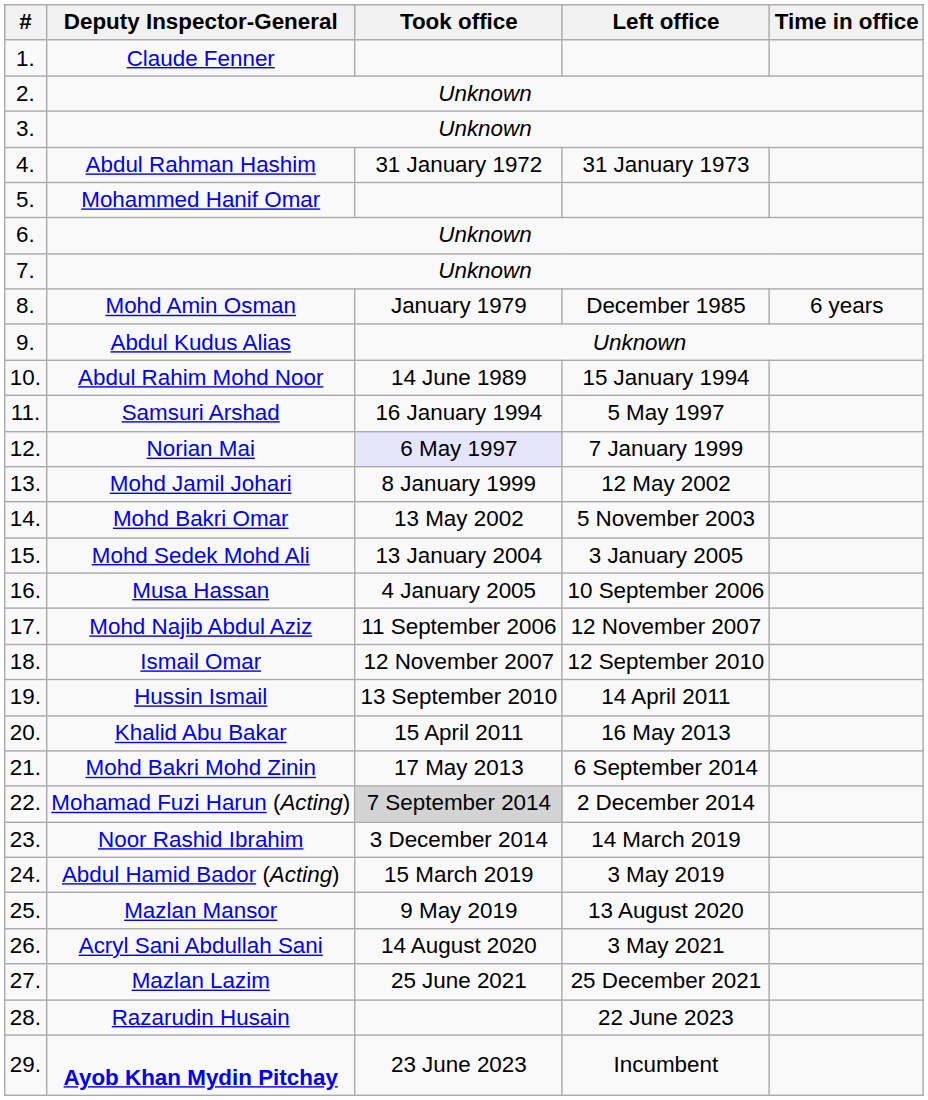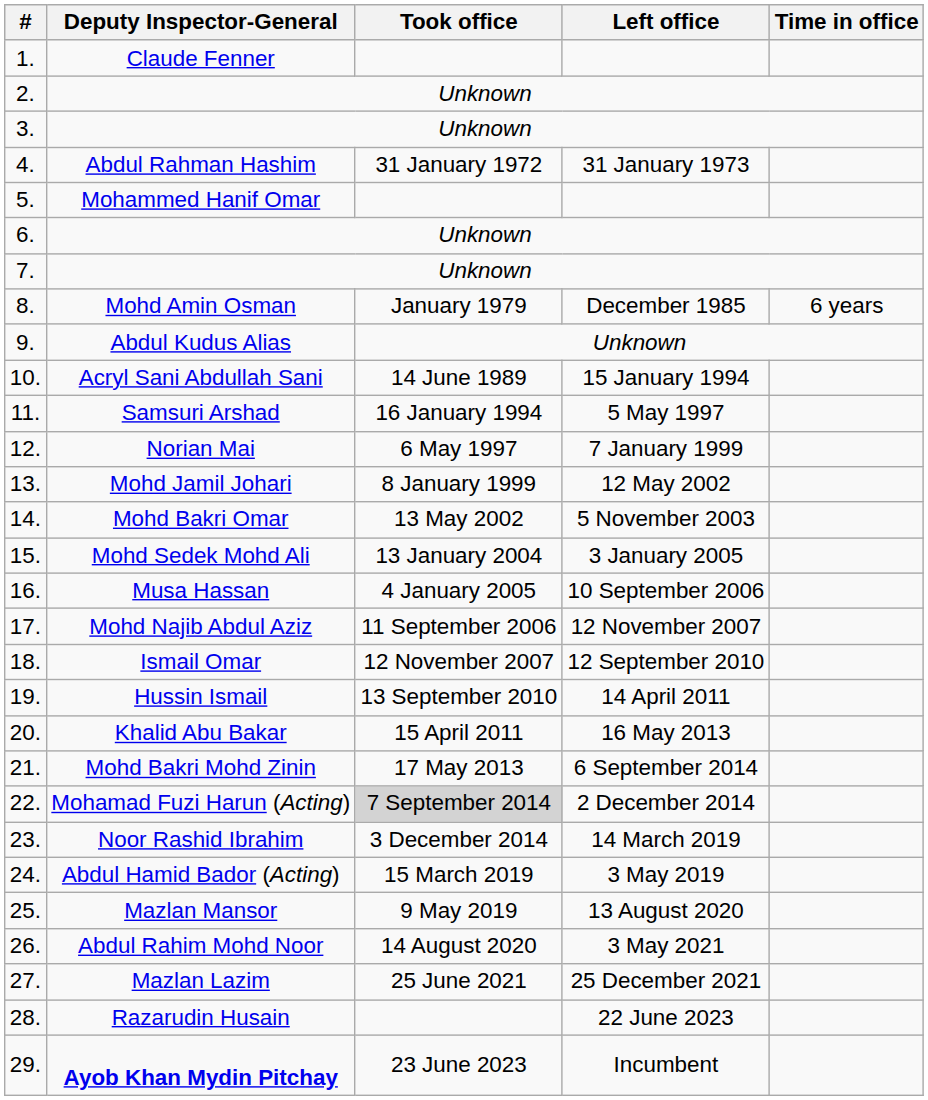10. | Deputy Inspector-General: Abdul Rahim Mohd Noor -> Acryl Sani Abdullah Sani
12. | Took office: lavender background -> no background
26. | Deputy Inspector-General: Acryl Sani Abdullah Sani -> Abdul Rahim Mohd Noor
